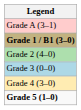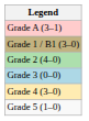row 3 | column 1: bold -> normal
row 7 | column 1: bold -> normal
